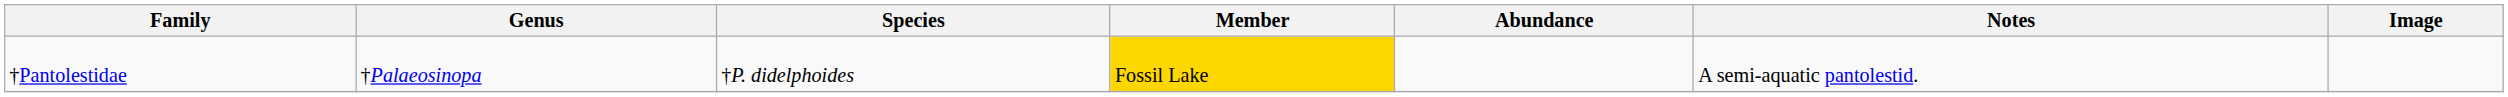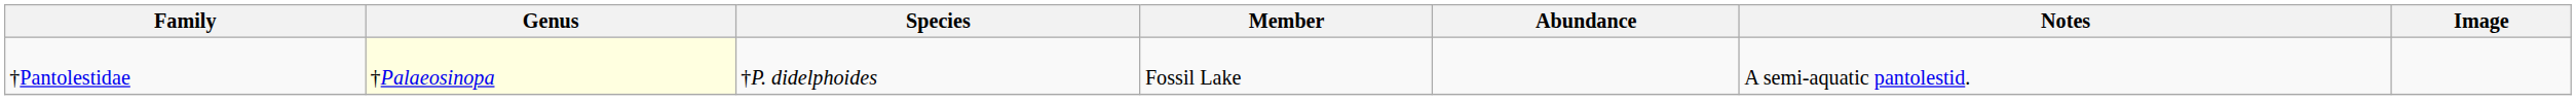†Pantolestidae | Genus: no background -> lightyellow background
†Pantolestidae | Member: gold background -> no background
